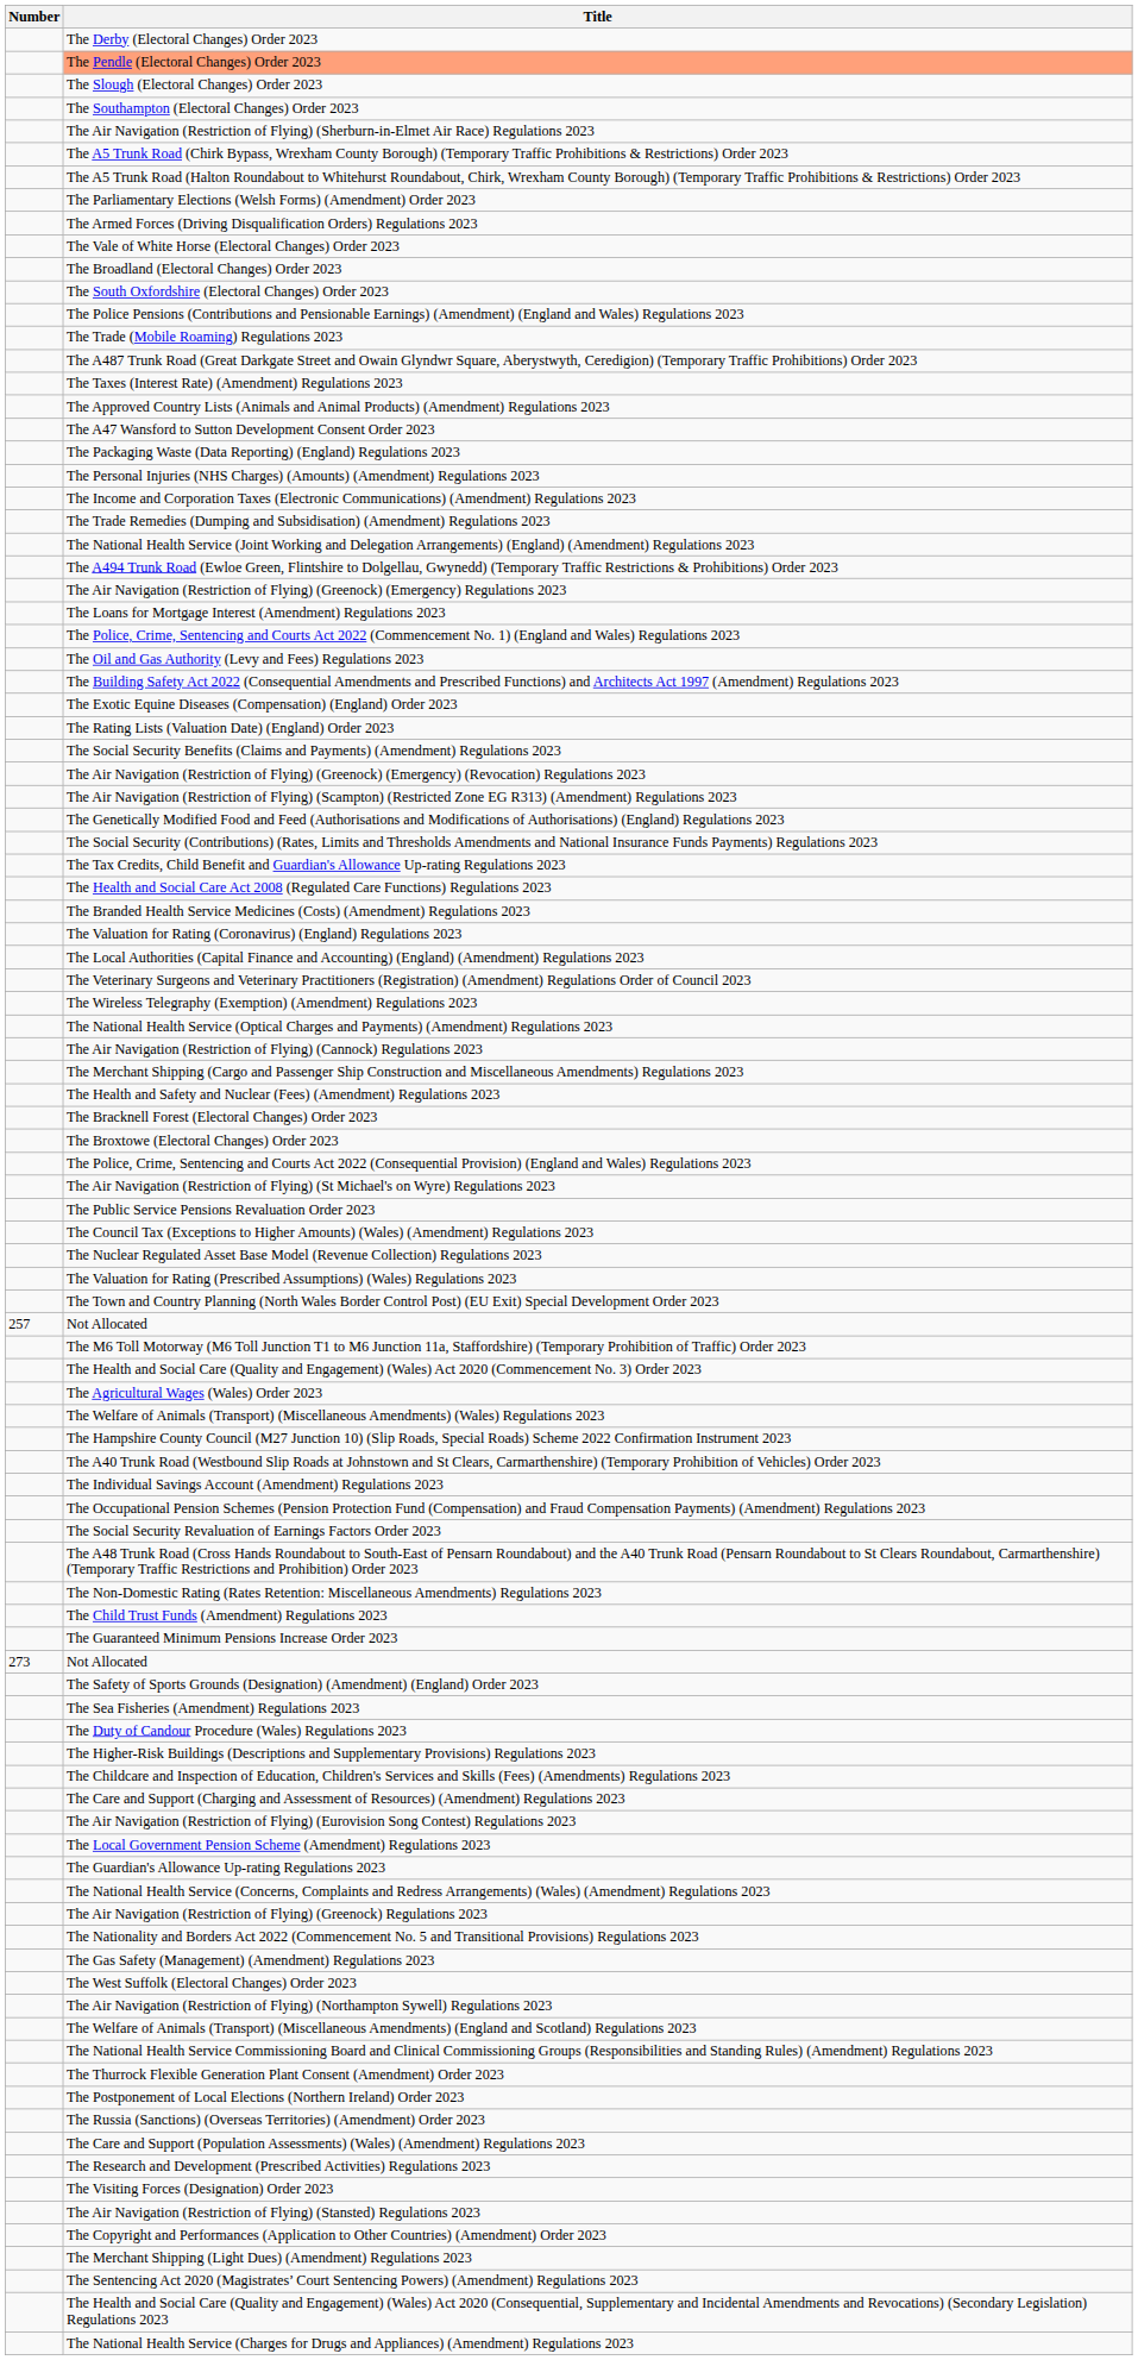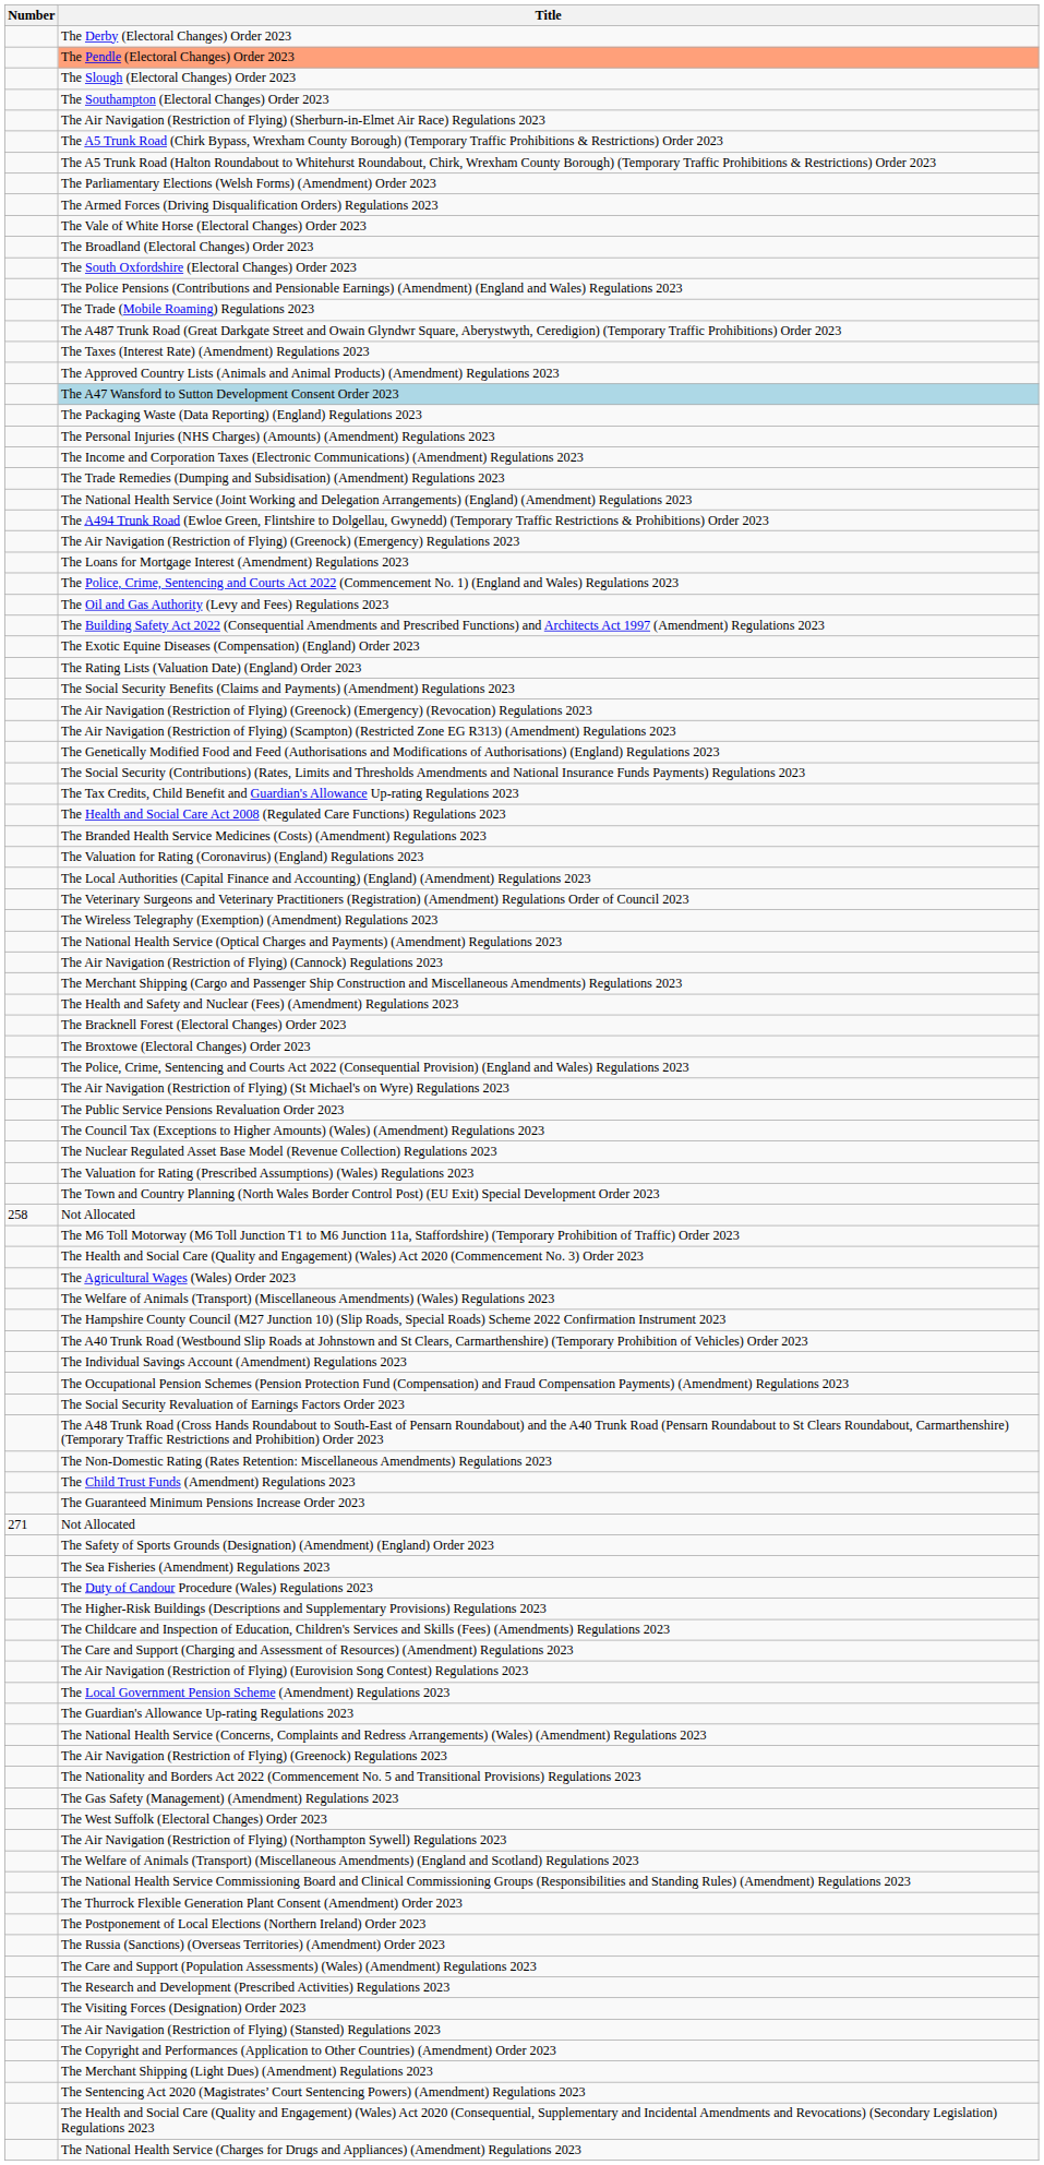row 19 | Title: no background -> lightblue background
row 58 | Number: 257 -> 258
row 72 | Number: 273 -> 271
